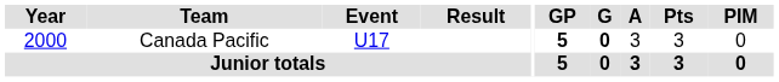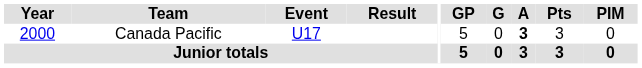Canada Pacific | GP: bold -> normal
Canada Pacific | G: bold -> normal
Canada Pacific | A: normal -> bold
